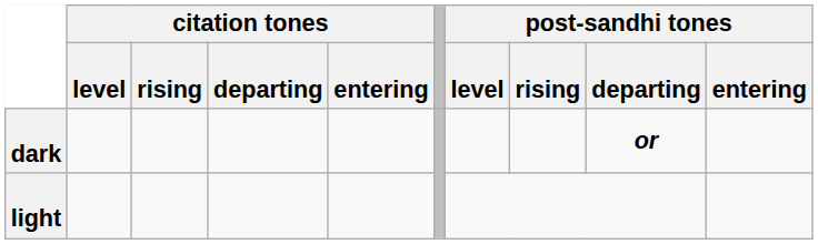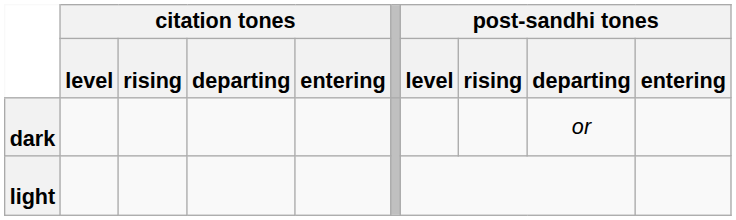dark | post-sandhi tones / departing: bold -> normal
